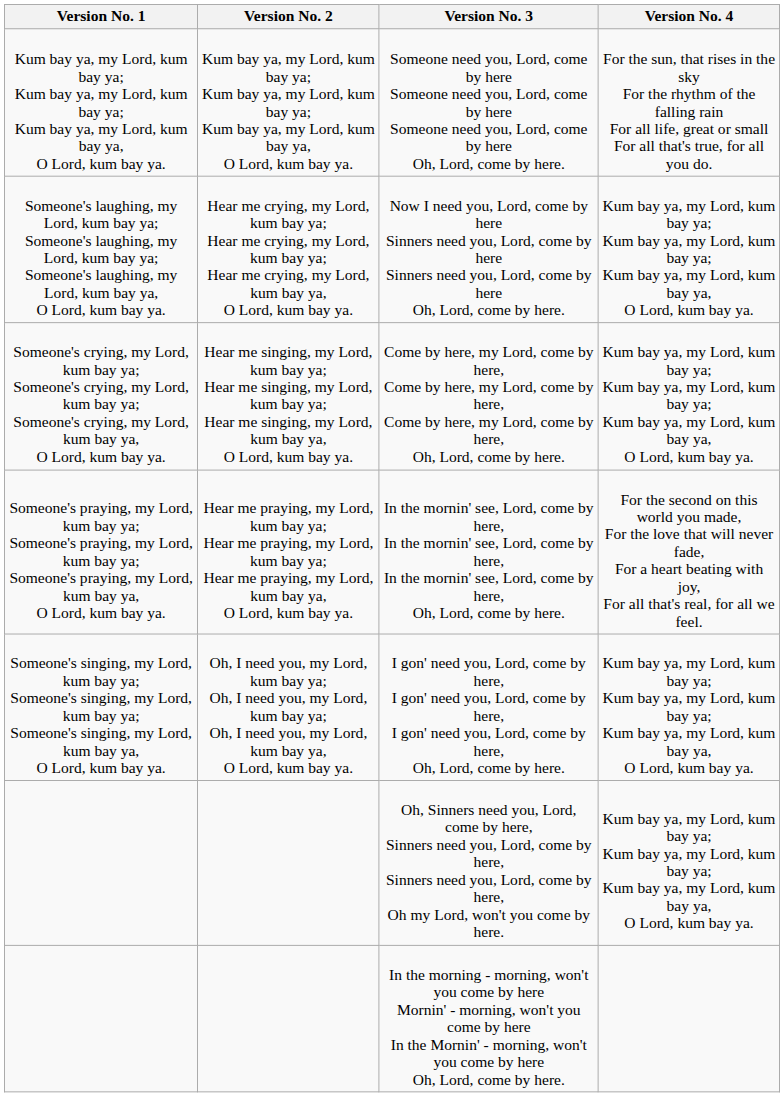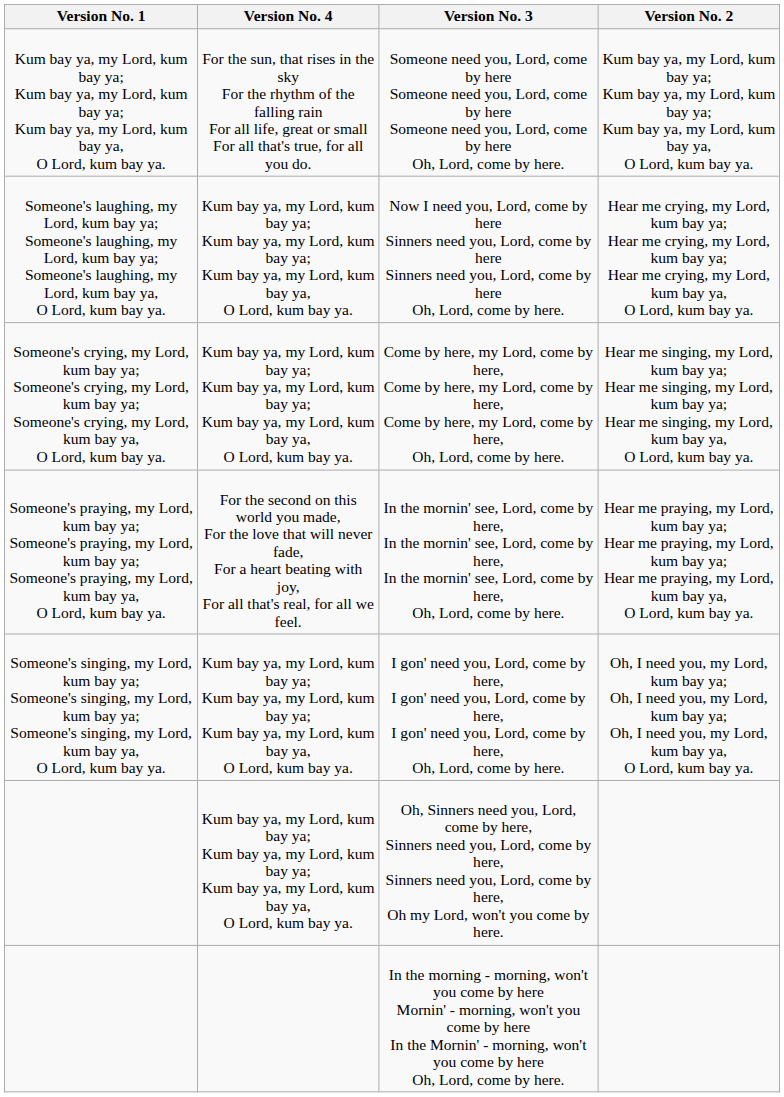columns swapped: Version No. 2 <-> Version No. 4
